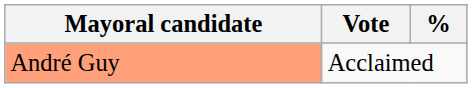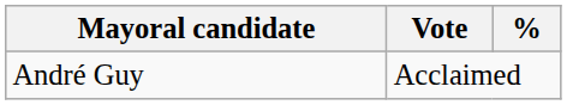André Guy | Mayoral candidate: lightsalmon background -> no background
